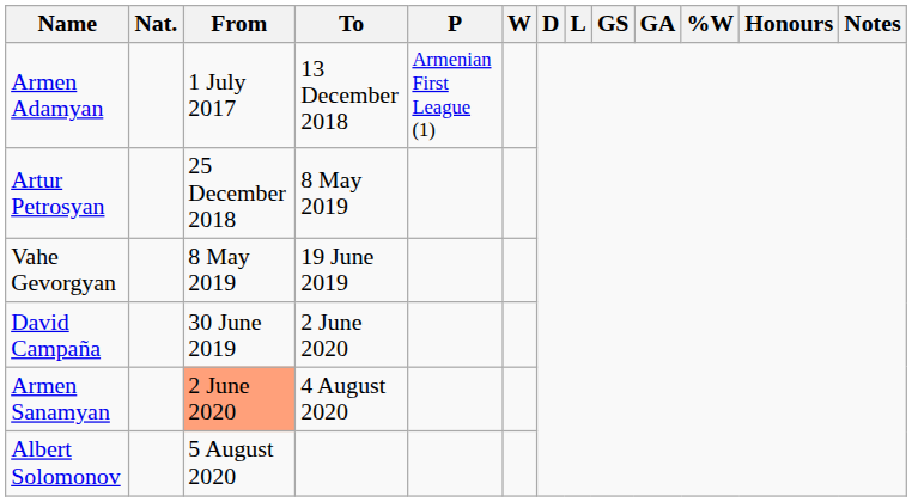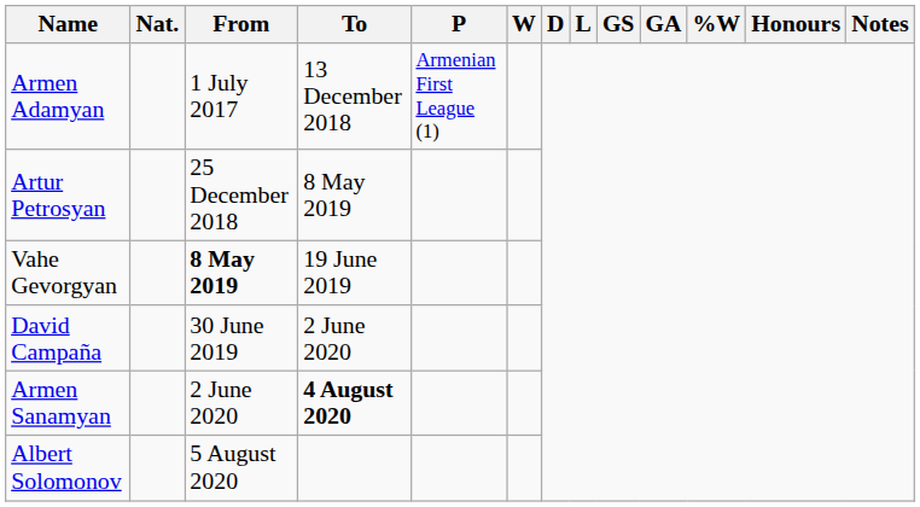Vahe Gevorgyan | From: normal -> bold
Armen Sanamyan | From: lightsalmon background -> no background
Armen Sanamyan | To: normal -> bold
